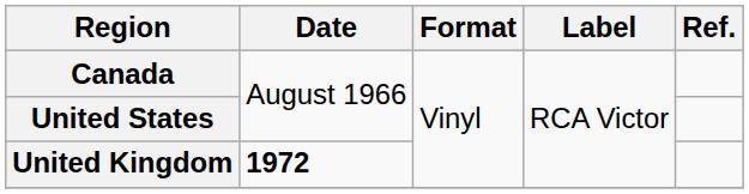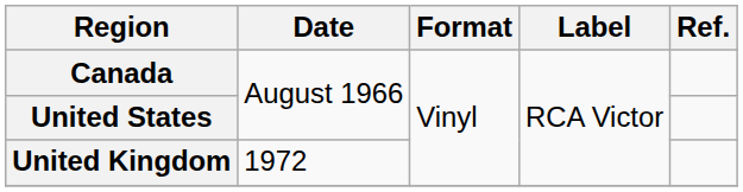United Kingdom | Date: bold -> normal
